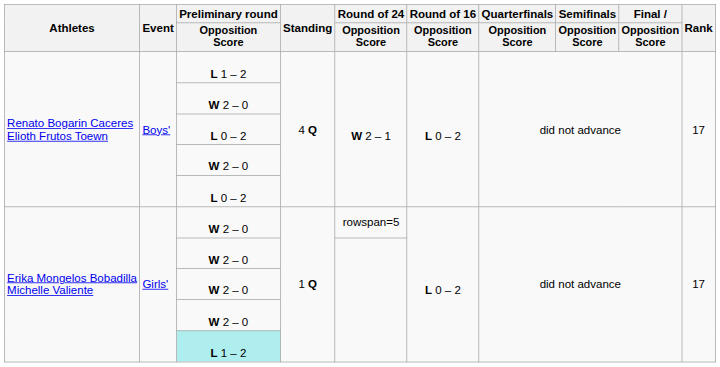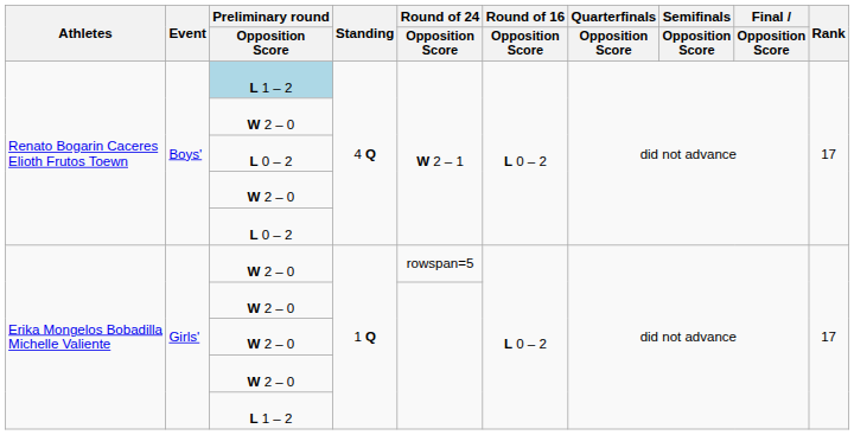Renato Bogarin Caceres Elioth Frutos Toewn / L 1 – 2 | Preliminary round / Opposition Score: no background -> lightblue background
Erika Mongelos Bobadilla Michelle Valiente / L 1 – 2 | Preliminary round / Opposition Score: paleturquoise background -> no background
